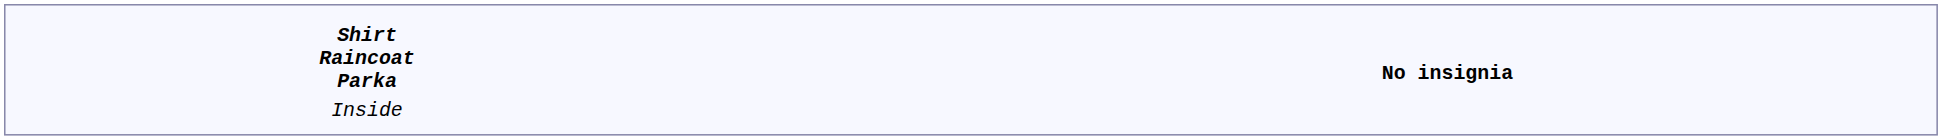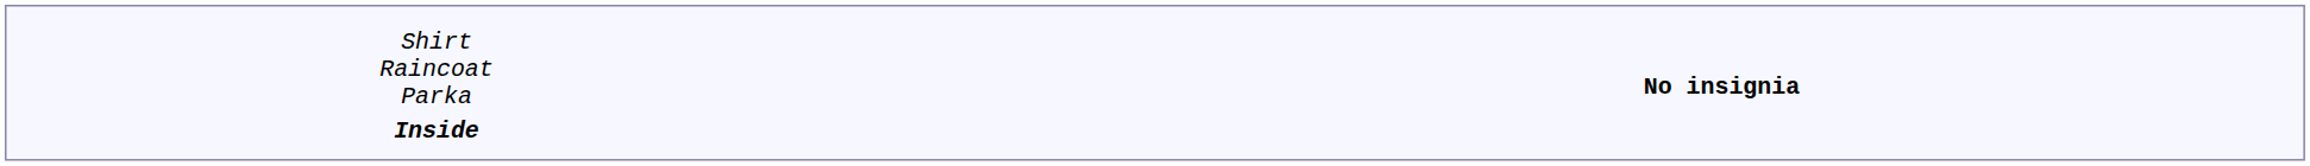Shirt Raincoat Parka | column 1: bold -> normal
Inside | column 1: normal -> bold
